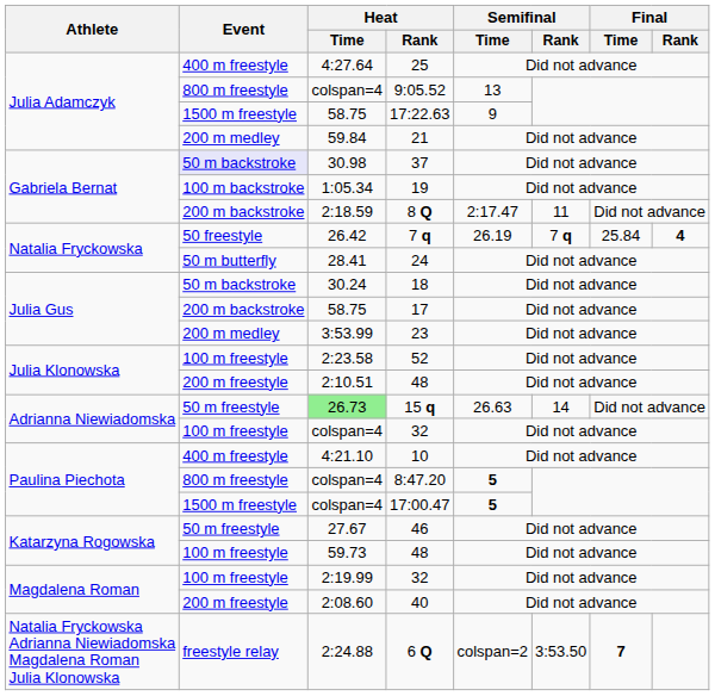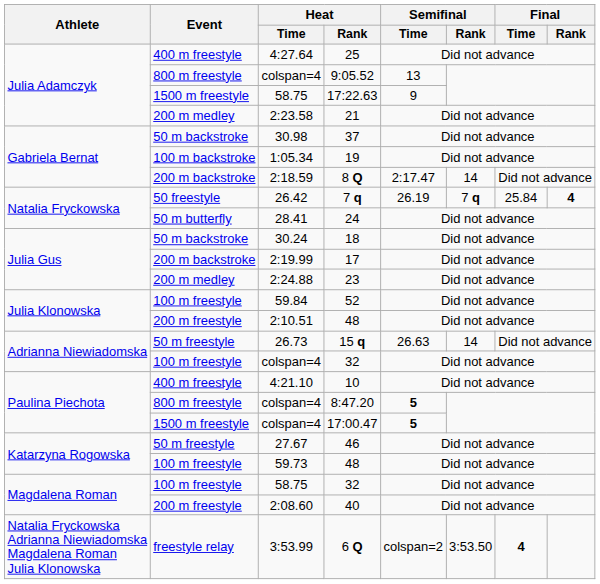21 | Heat / Time: 59.84 -> 2:23.58
37 | Event: lavender background -> no background
8 Q | Semifinal / Rank: 11 -> 14
17 | Heat / Time: 58.75 -> 2:19.99
23 | Heat / Time: 3:53.99 -> 2:24.88
52 | Heat / Time: 2:23.58 -> 59.84
15 q | Heat / Time: lightgreen background -> no background
Magdalena Roman / 32 | Heat / Time: 2:19.99 -> 58.75
6 Q | Heat / Time: 2:24.88 -> 3:53.99
6 Q | Final / Time: 7 -> 4
